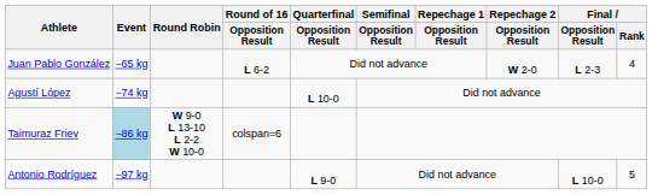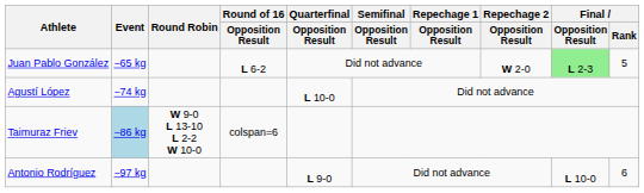Juan Pablo González | Final / Opposition Result: no background -> lightgreen background
Juan Pablo González | Final / Rank: 4 -> 5
Antonio Rodríguez | Final / Rank: 5 -> 6
